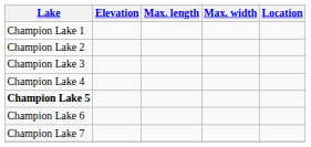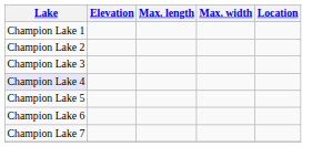Champion Lake 4 | Lake: no background -> lavender background
Champion Lake 5 | Lake: bold -> normal
